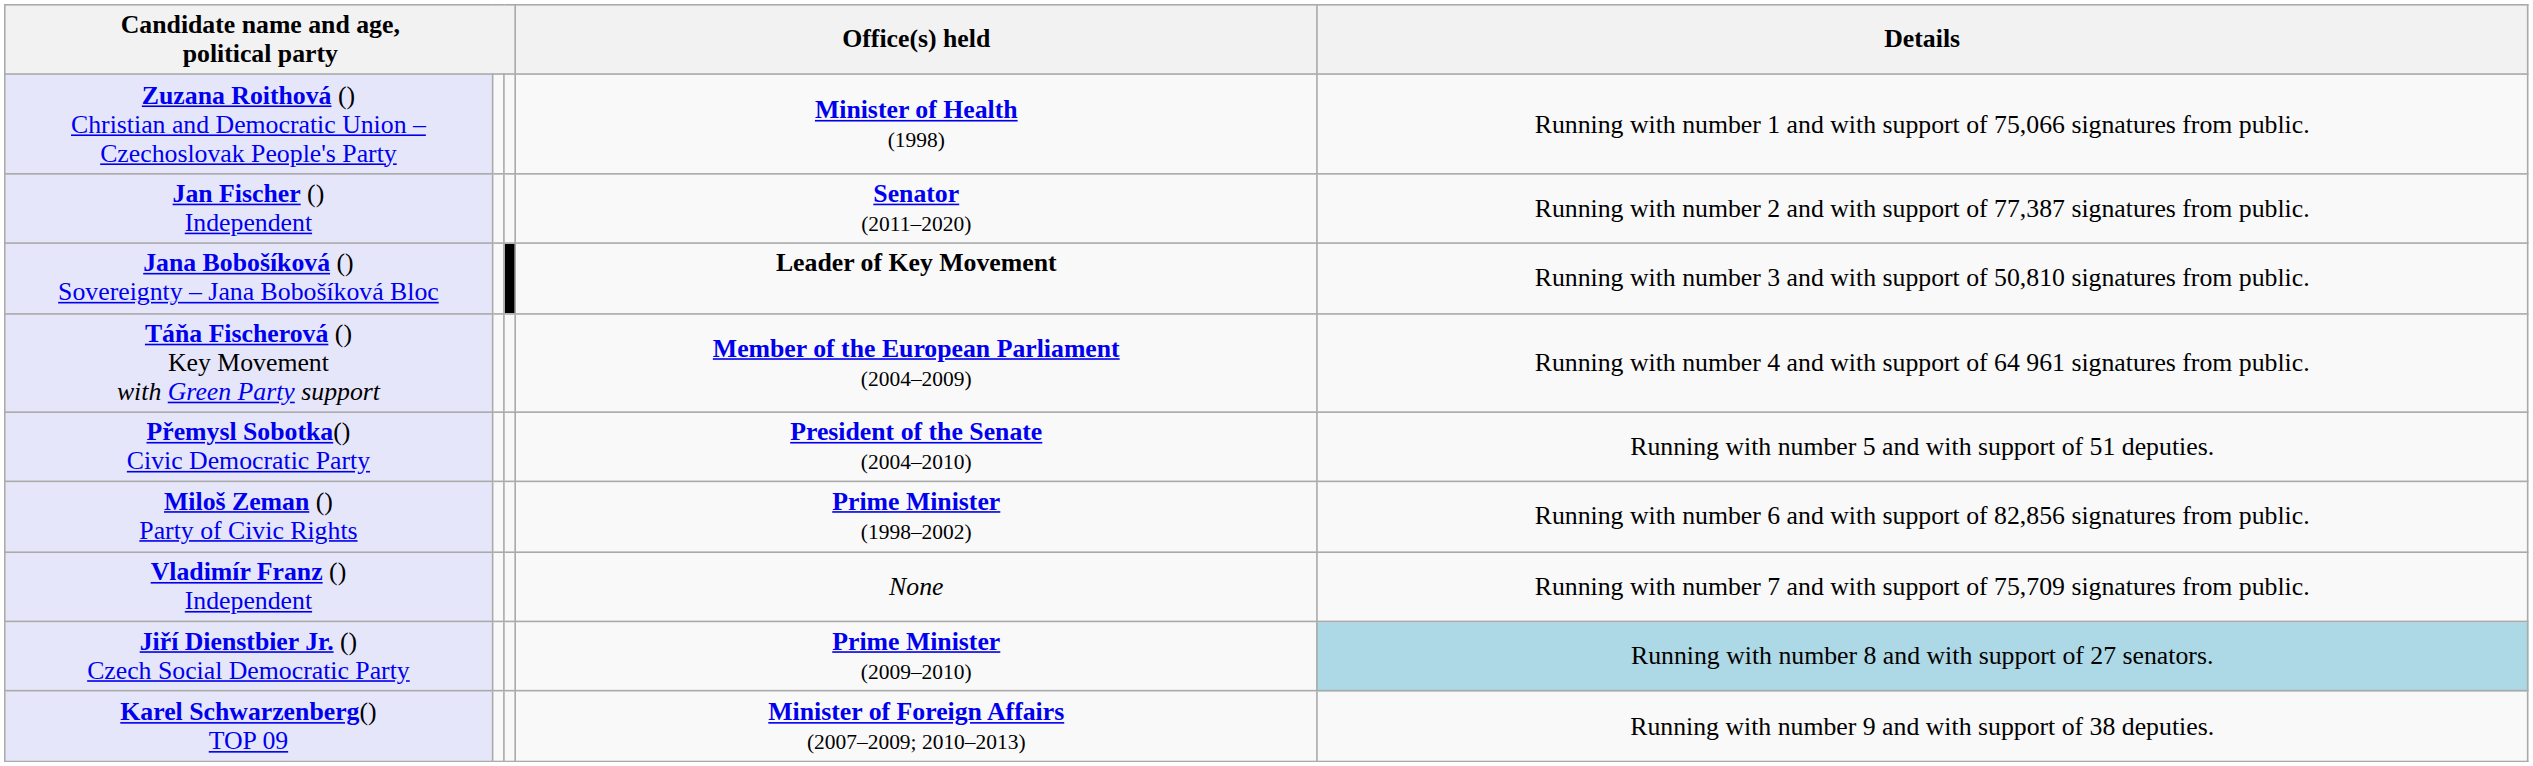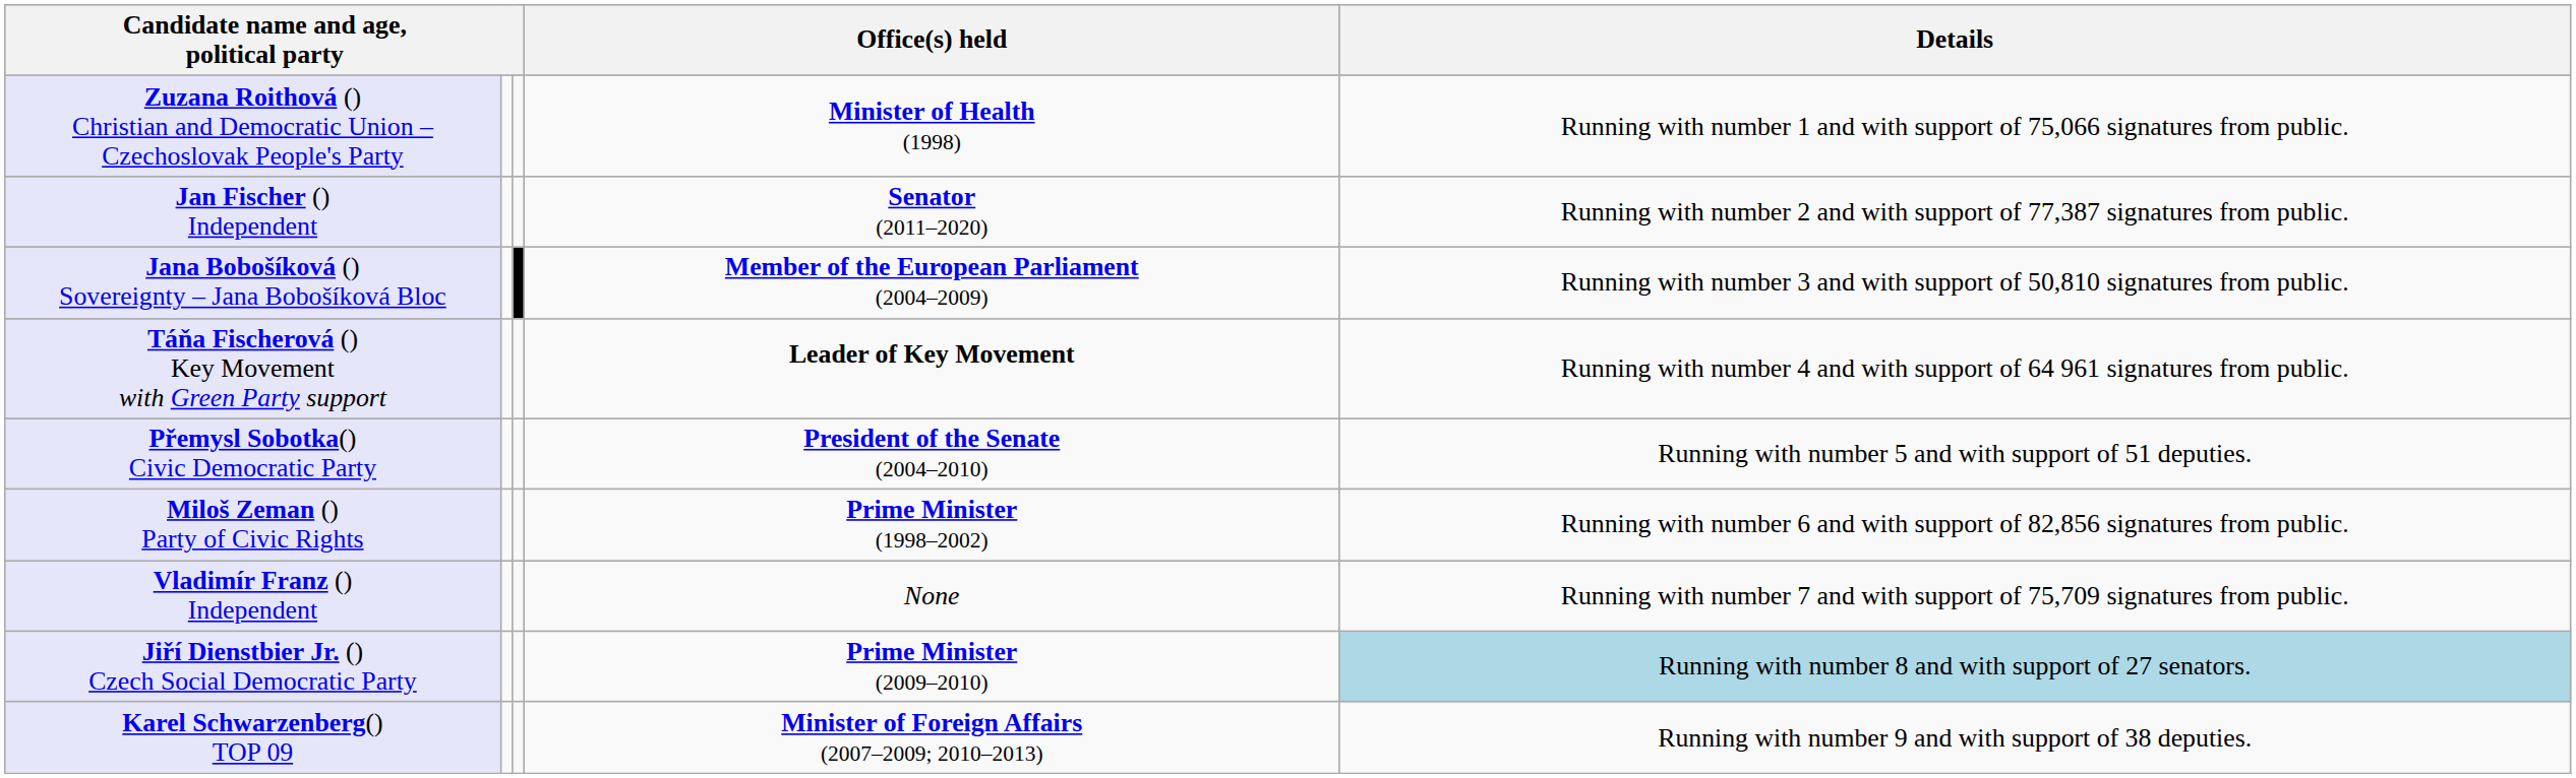Jana Bobošíková () Sovereignty – Jana Bobošíková Bloc | Office(s) held: Leader of Key Movement -> Member of the European Parliament (2004–2009)
Táňa Fischerová () Key Movement with Green Party support | Office(s) held: Member of the European Parliament (2004–2009) -> Leader of Key Movement
